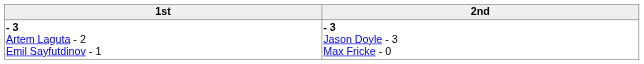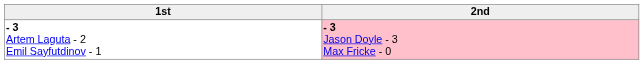- 3 Artem Laguta - 2 Emil Sayfutdinov - 1 | 2nd: no background -> pink background
